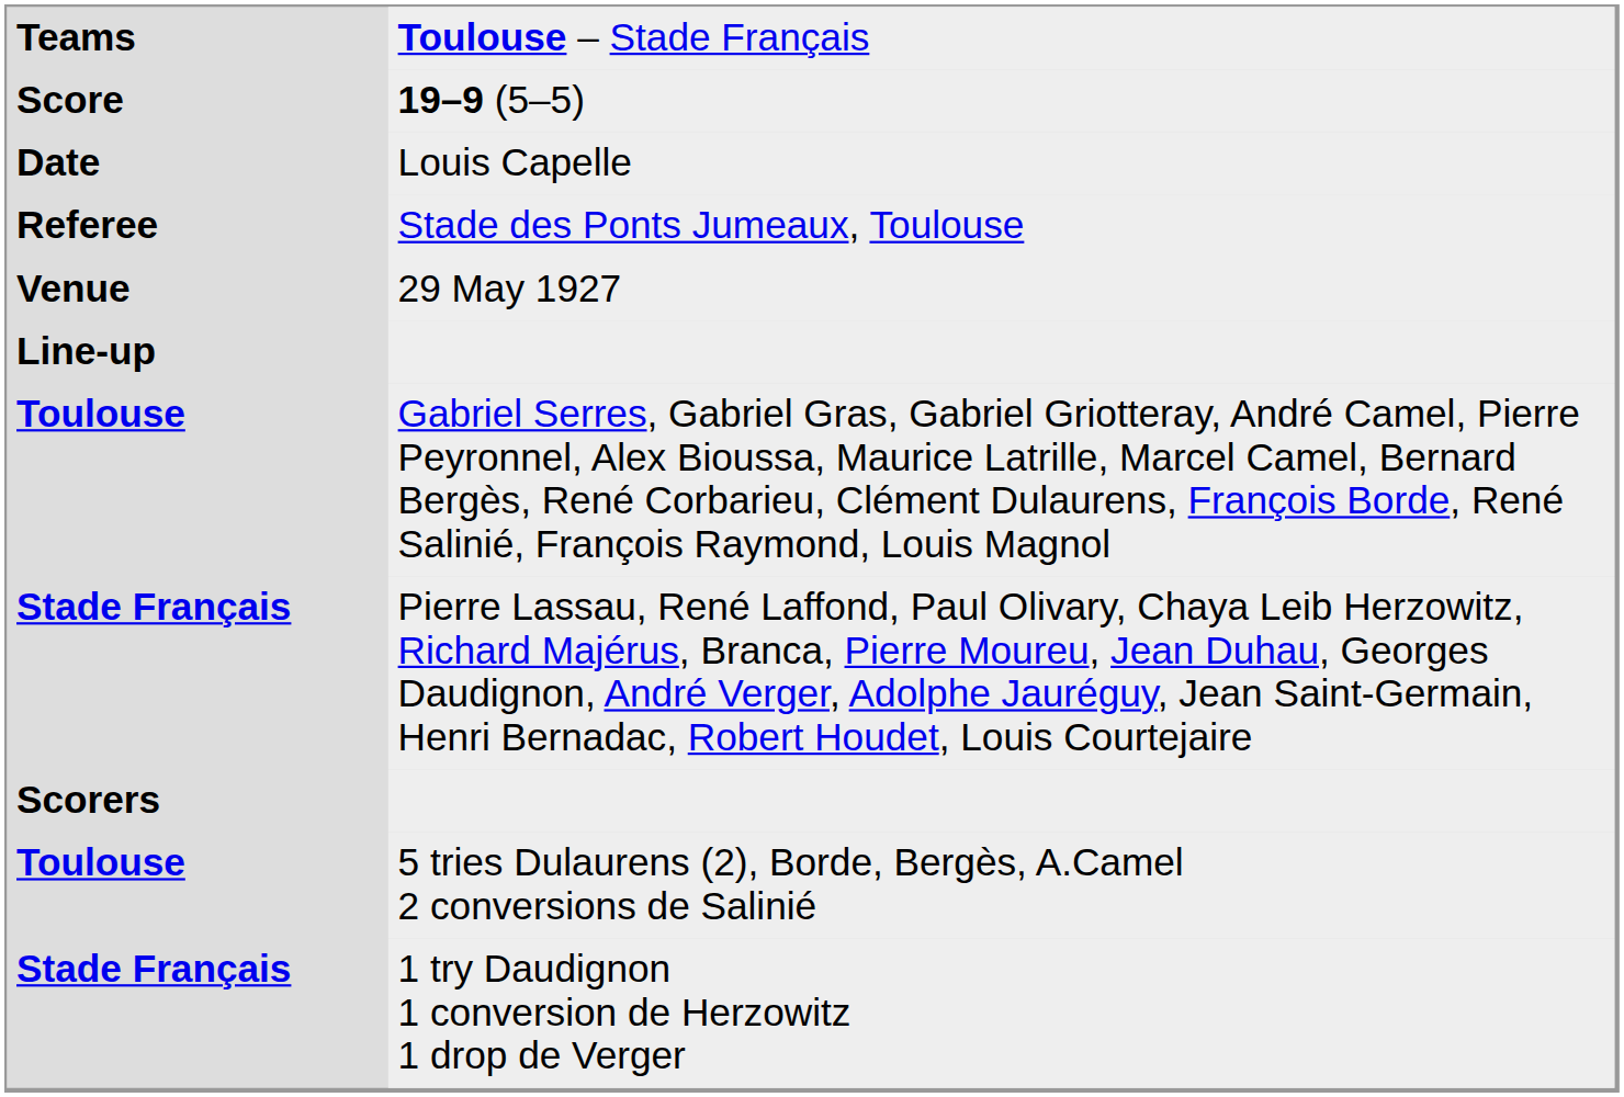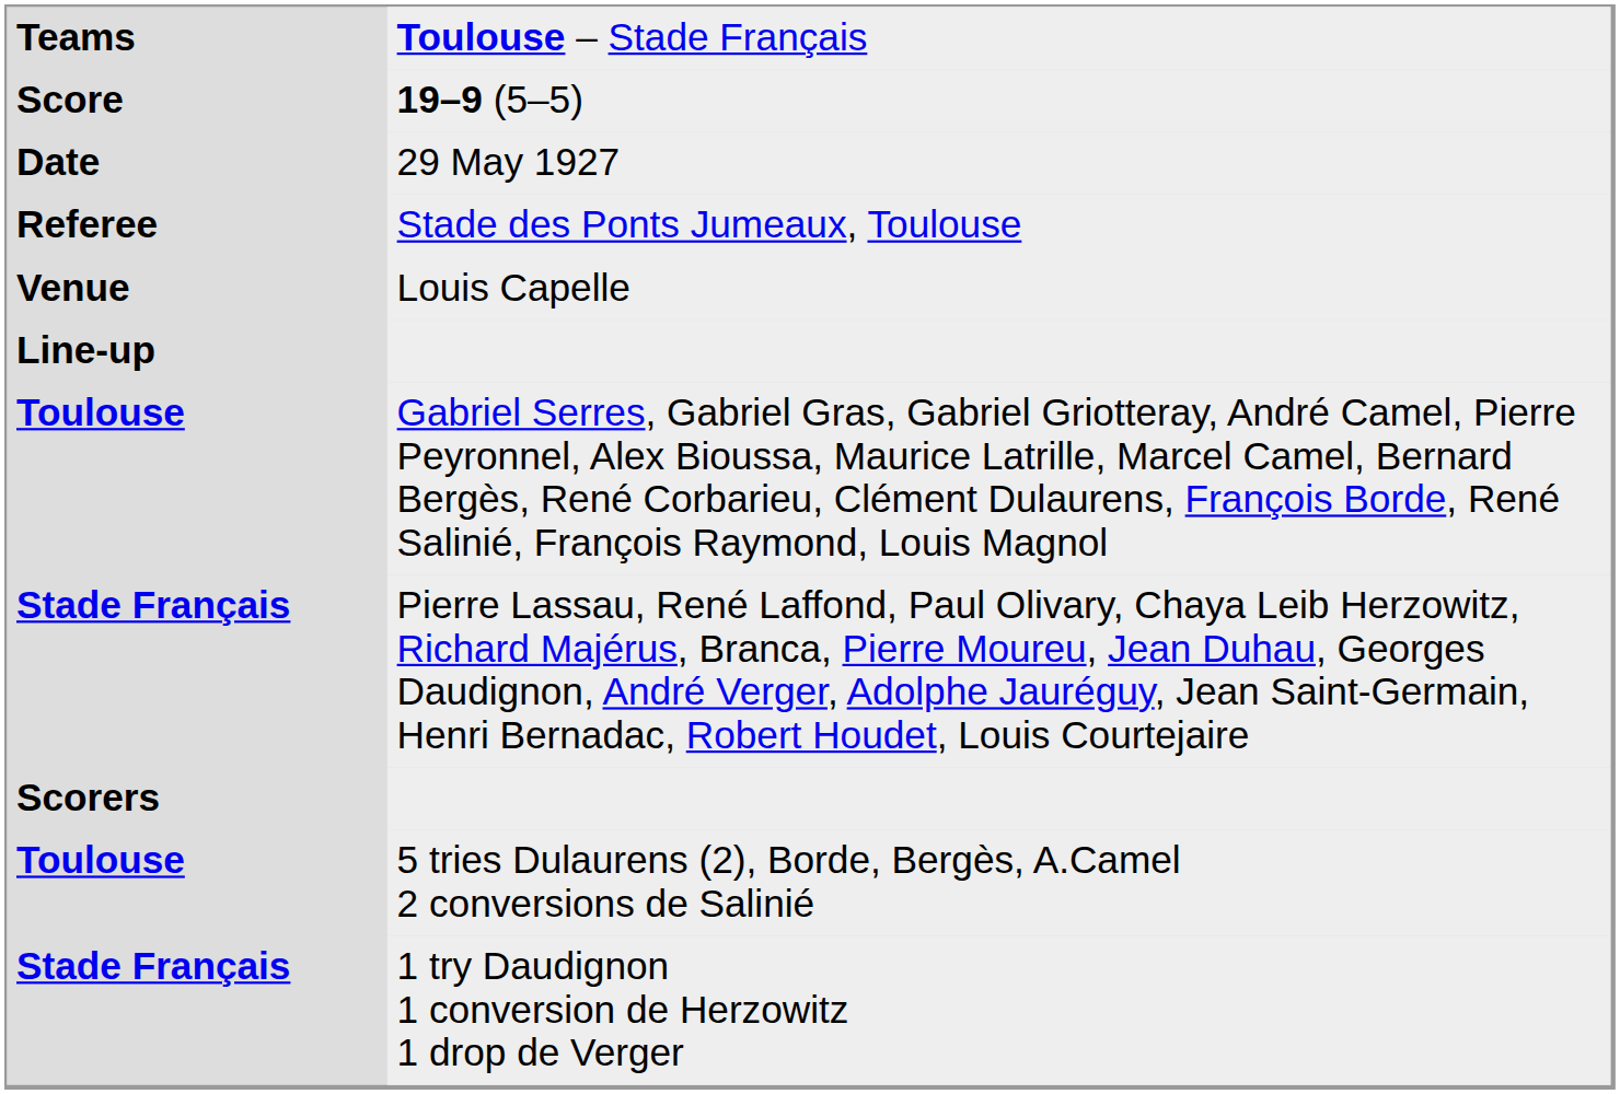row 3 | column 2: Louis Capelle -> 29 May 1927
row 5 | column 2: 29 May 1927 -> Louis Capelle
